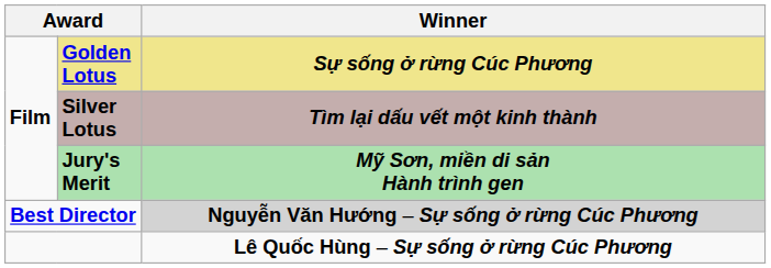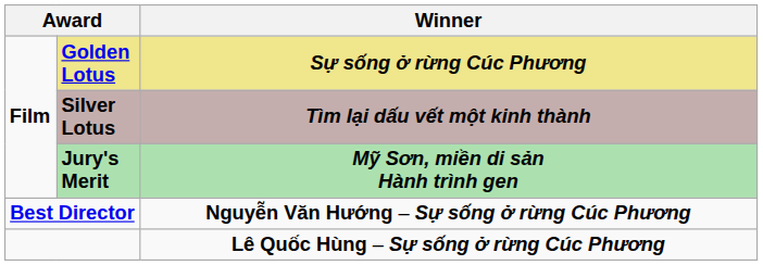Best Director | Winner: lightgrey background -> no background
